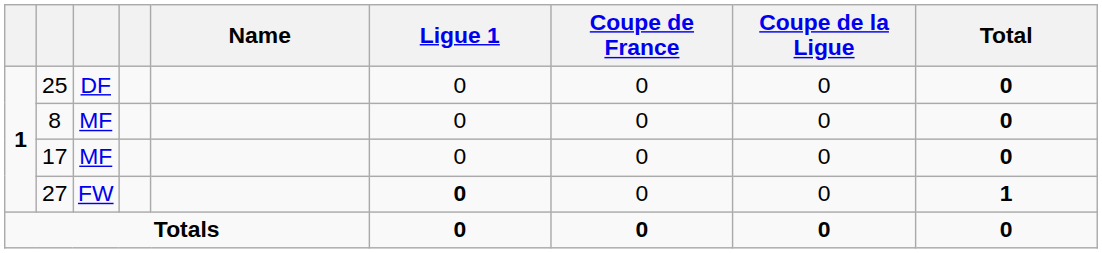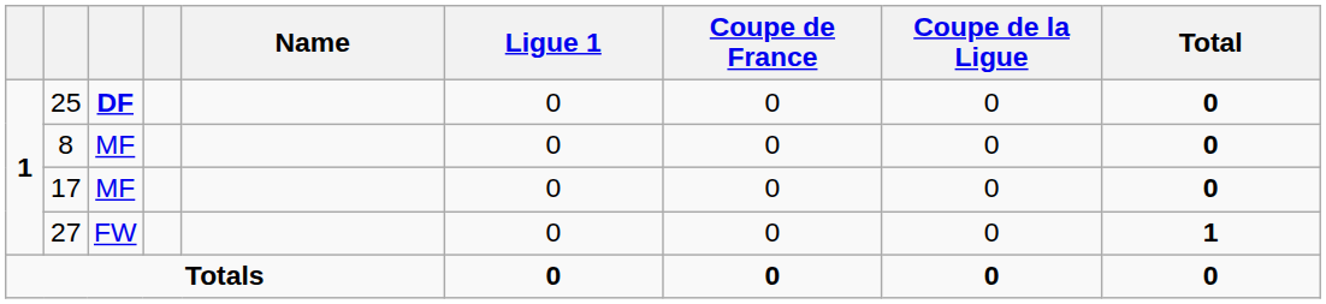25 | column 3: normal -> bold
27 | Ligue 1: bold -> normal
